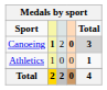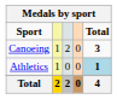Canoeing | column 2: bold -> normal
Canoeing | column 4: bold -> normal
Canoeing | Total: lightgrey background -> no background
Athletics | Total: no background -> lightblue background
